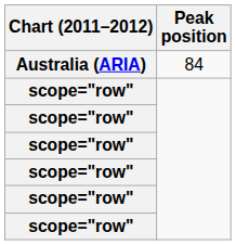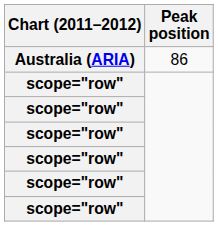Australia (ARIA) | Peak position: 84 -> 86
